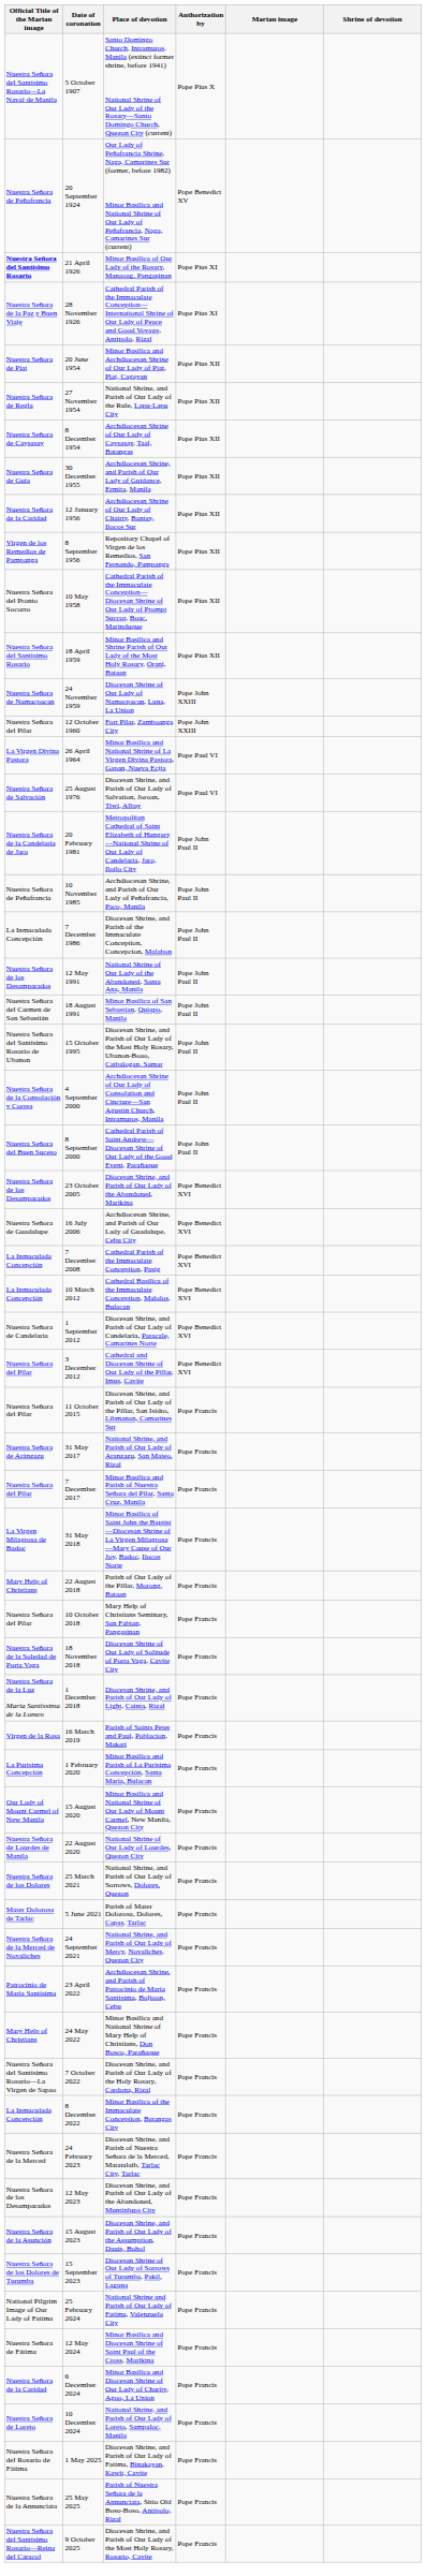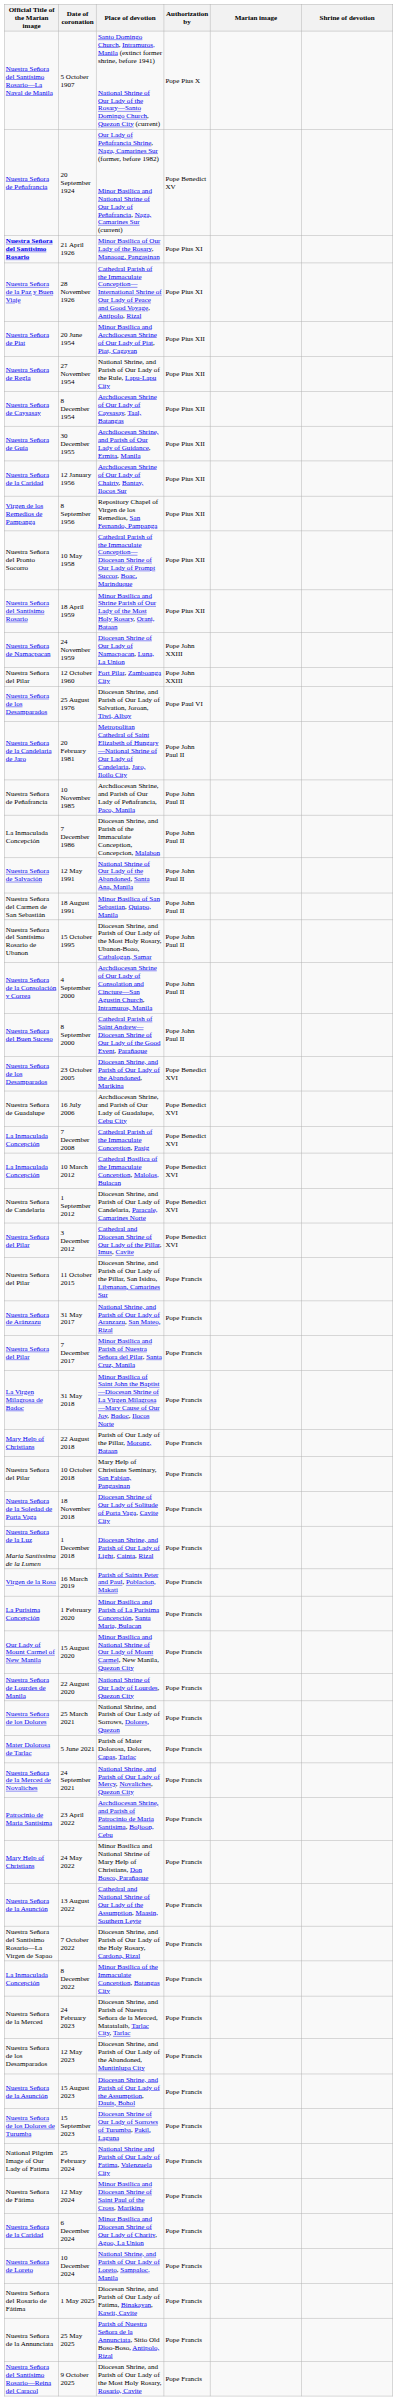- row: La Virgen Divina Pastora | 26 April 1964 | Minor Basilica and National Shrine of La Virgen Divina Pastora, Gapan, Nueva Ecija | Pope Paul VI
25 August 1976 | Official Title of the Marian image: Nuestra Señora de Salvación -> Nuestra Señora de los Desamparados
12 May 1991 | Official Title of the Marian image: Nuestra Señora de los Desamparados -> Nuestra Señora de Salvación
+ row: Nuestra Señora de la Asunción | 13 August 2022 | Cathedral and National Shrine of Our Lady of the Assumption, Maasin, Southern Leyte | Pope Francis
